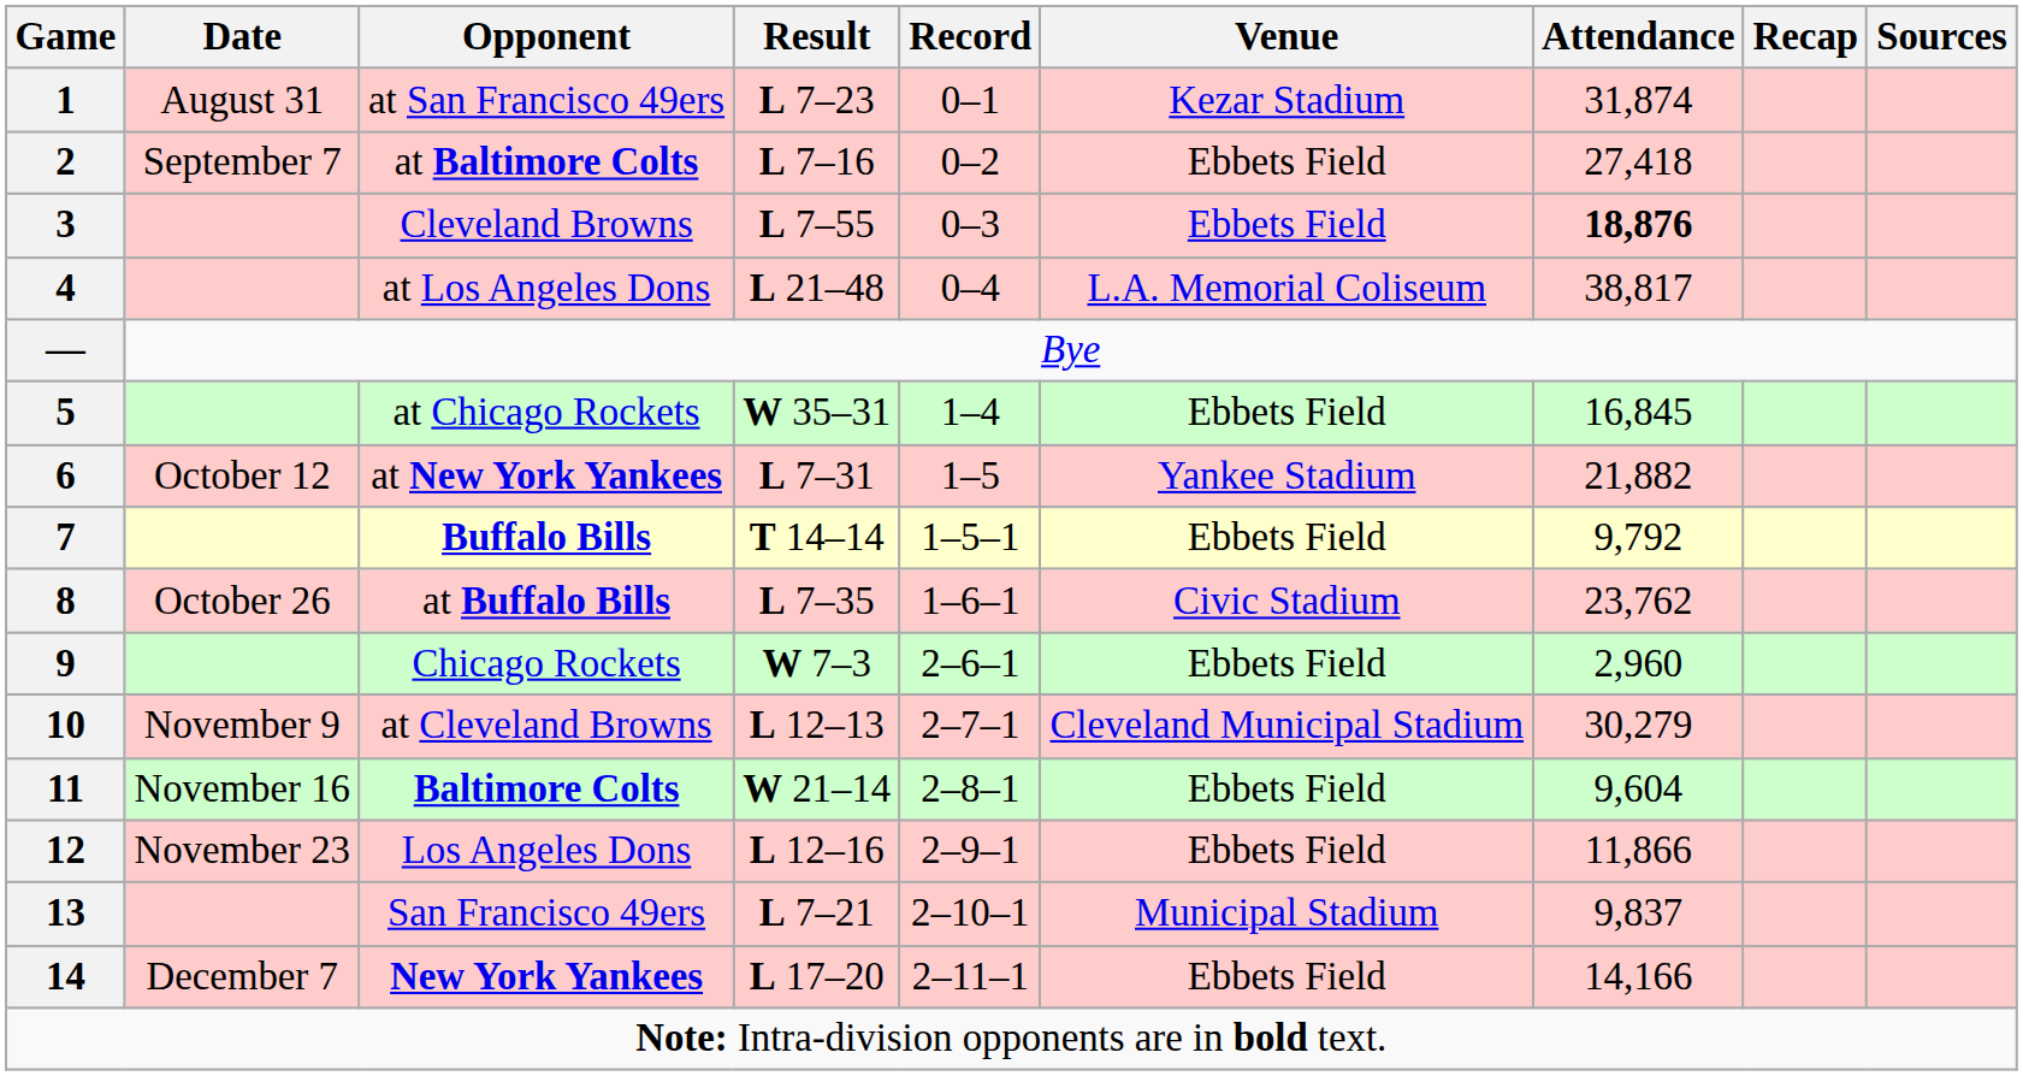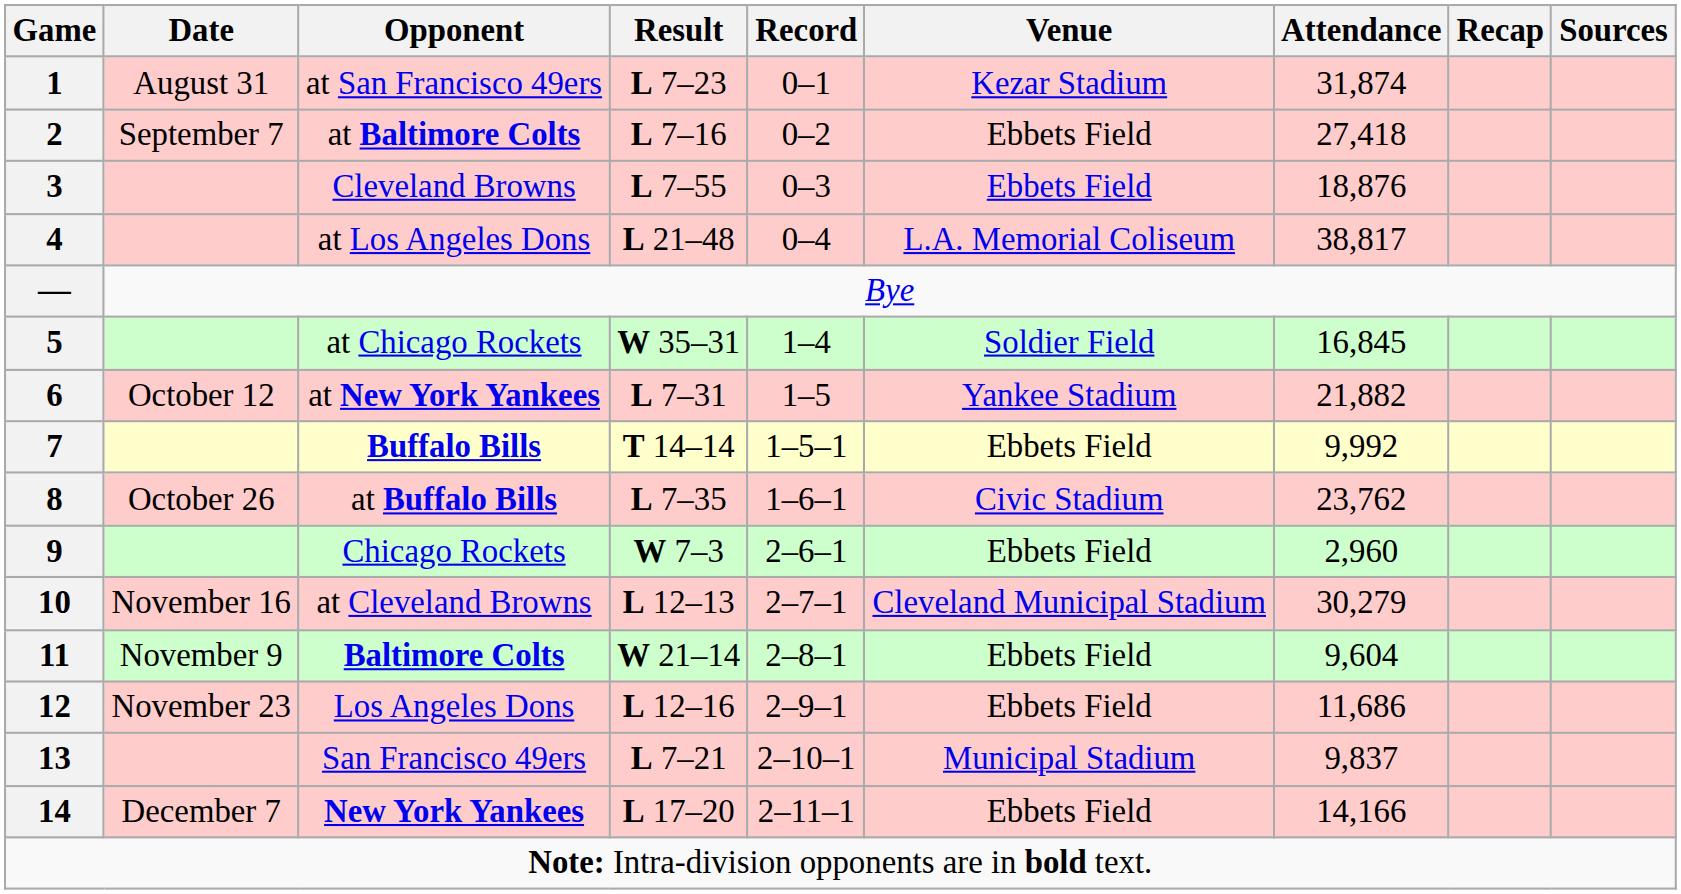3 | Attendance: bold -> normal
5 | Venue: Ebbets Field -> Soldier Field
7 | Attendance: 9,792 -> 9,992
10 | Date: November 9 -> November 16
11 | Date: November 16 -> November 9
12 | Attendance: 11,866 -> 11,686
